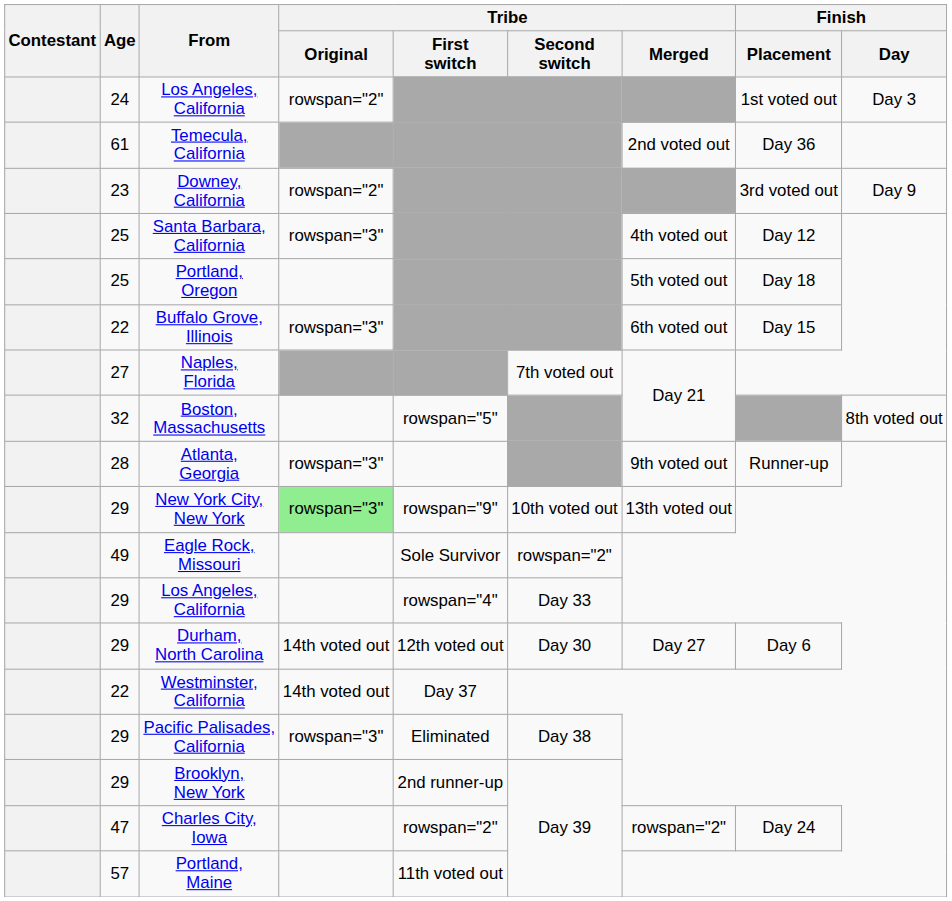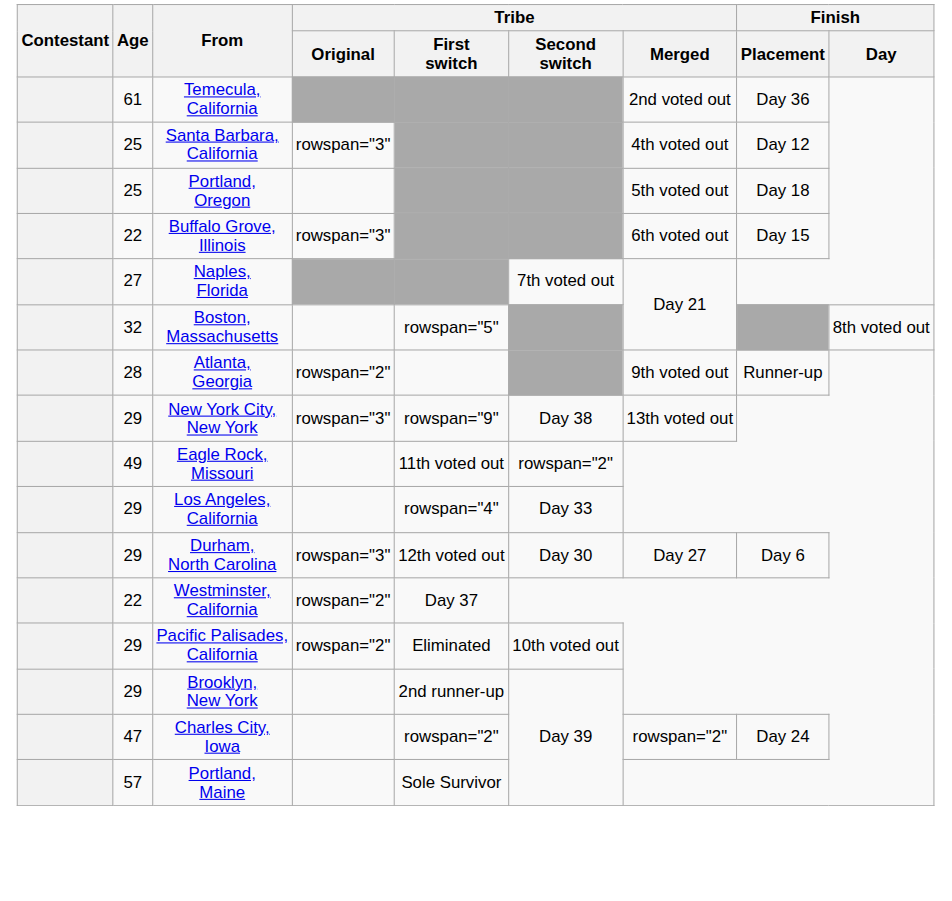- row: 24 | Los Angeles, California | rowspan="2" | 1st voted out | Day 3
- row: 23 | Downey, California | rowspan="2" | 3rd voted out | Day 9
Atlanta, Georgia | Tribe / Original: rowspan="3" -> rowspan="2"
New York City, New York | Tribe / Original: lightgreen background -> no background
New York City, New York | Tribe / Second switch: 10th voted out -> Day 38
Eagle Rock, Missouri | Tribe / First switch: Sole Survivor -> 11th voted out
Durham, North Carolina | Tribe / Original: 14th voted out -> rowspan="3"
Westminster, California | Tribe / Original: 14th voted out -> rowspan="2"
Pacific Palisades, California | Tribe / Original: rowspan="3" -> rowspan="2"
Pacific Palisades, California | Tribe / Second switch: Day 38 -> 10th voted out
Portland, Maine | Tribe / First switch: 11th voted out -> Sole Survivor
